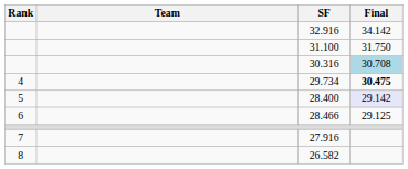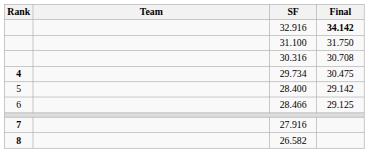32.916 | Final: normal -> bold
30.316 | Final: lightblue background -> no background
29.734 | Rank: normal -> bold
29.734 | Final: bold -> normal
28.400 | Final: lavender background -> no background
27.916 | Rank: normal -> bold
26.582 | Rank: normal -> bold
